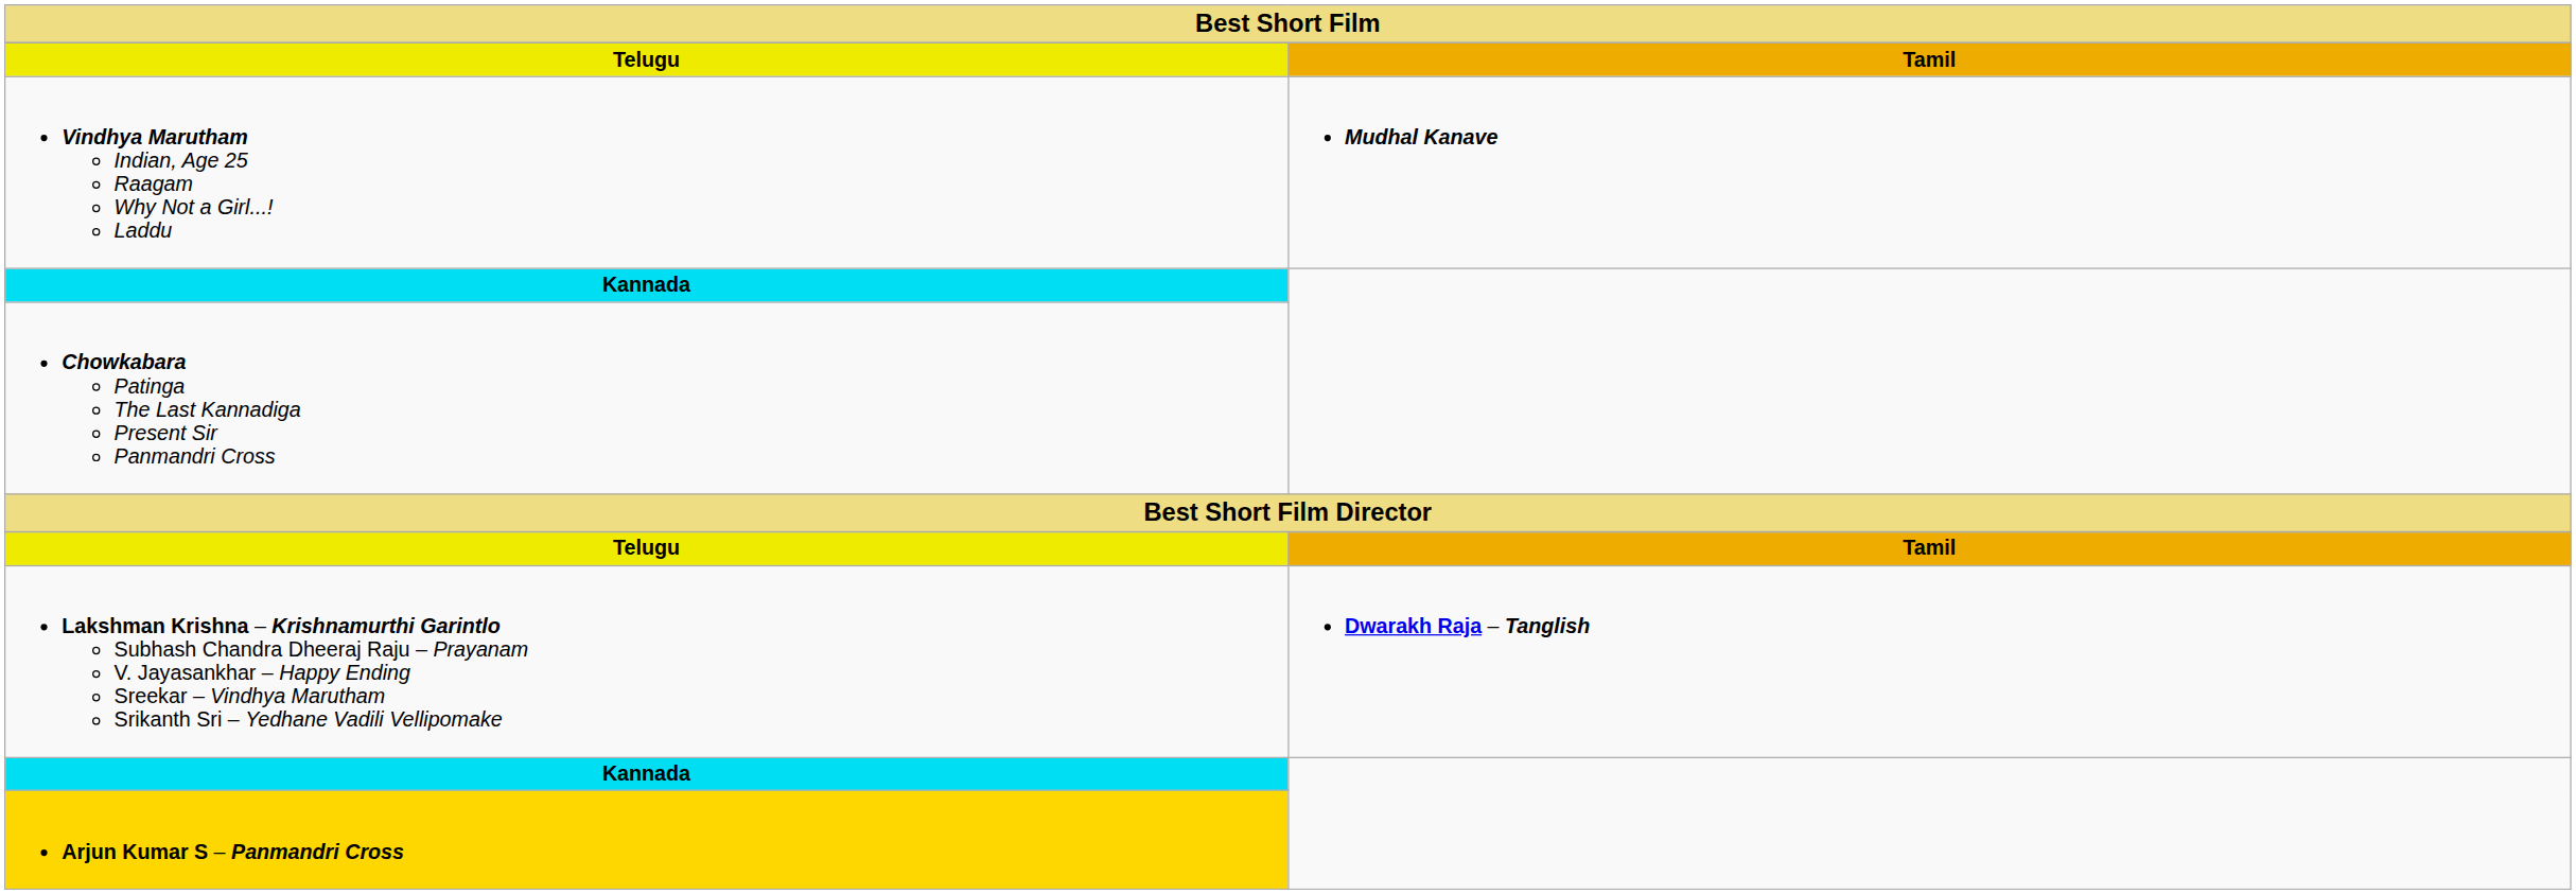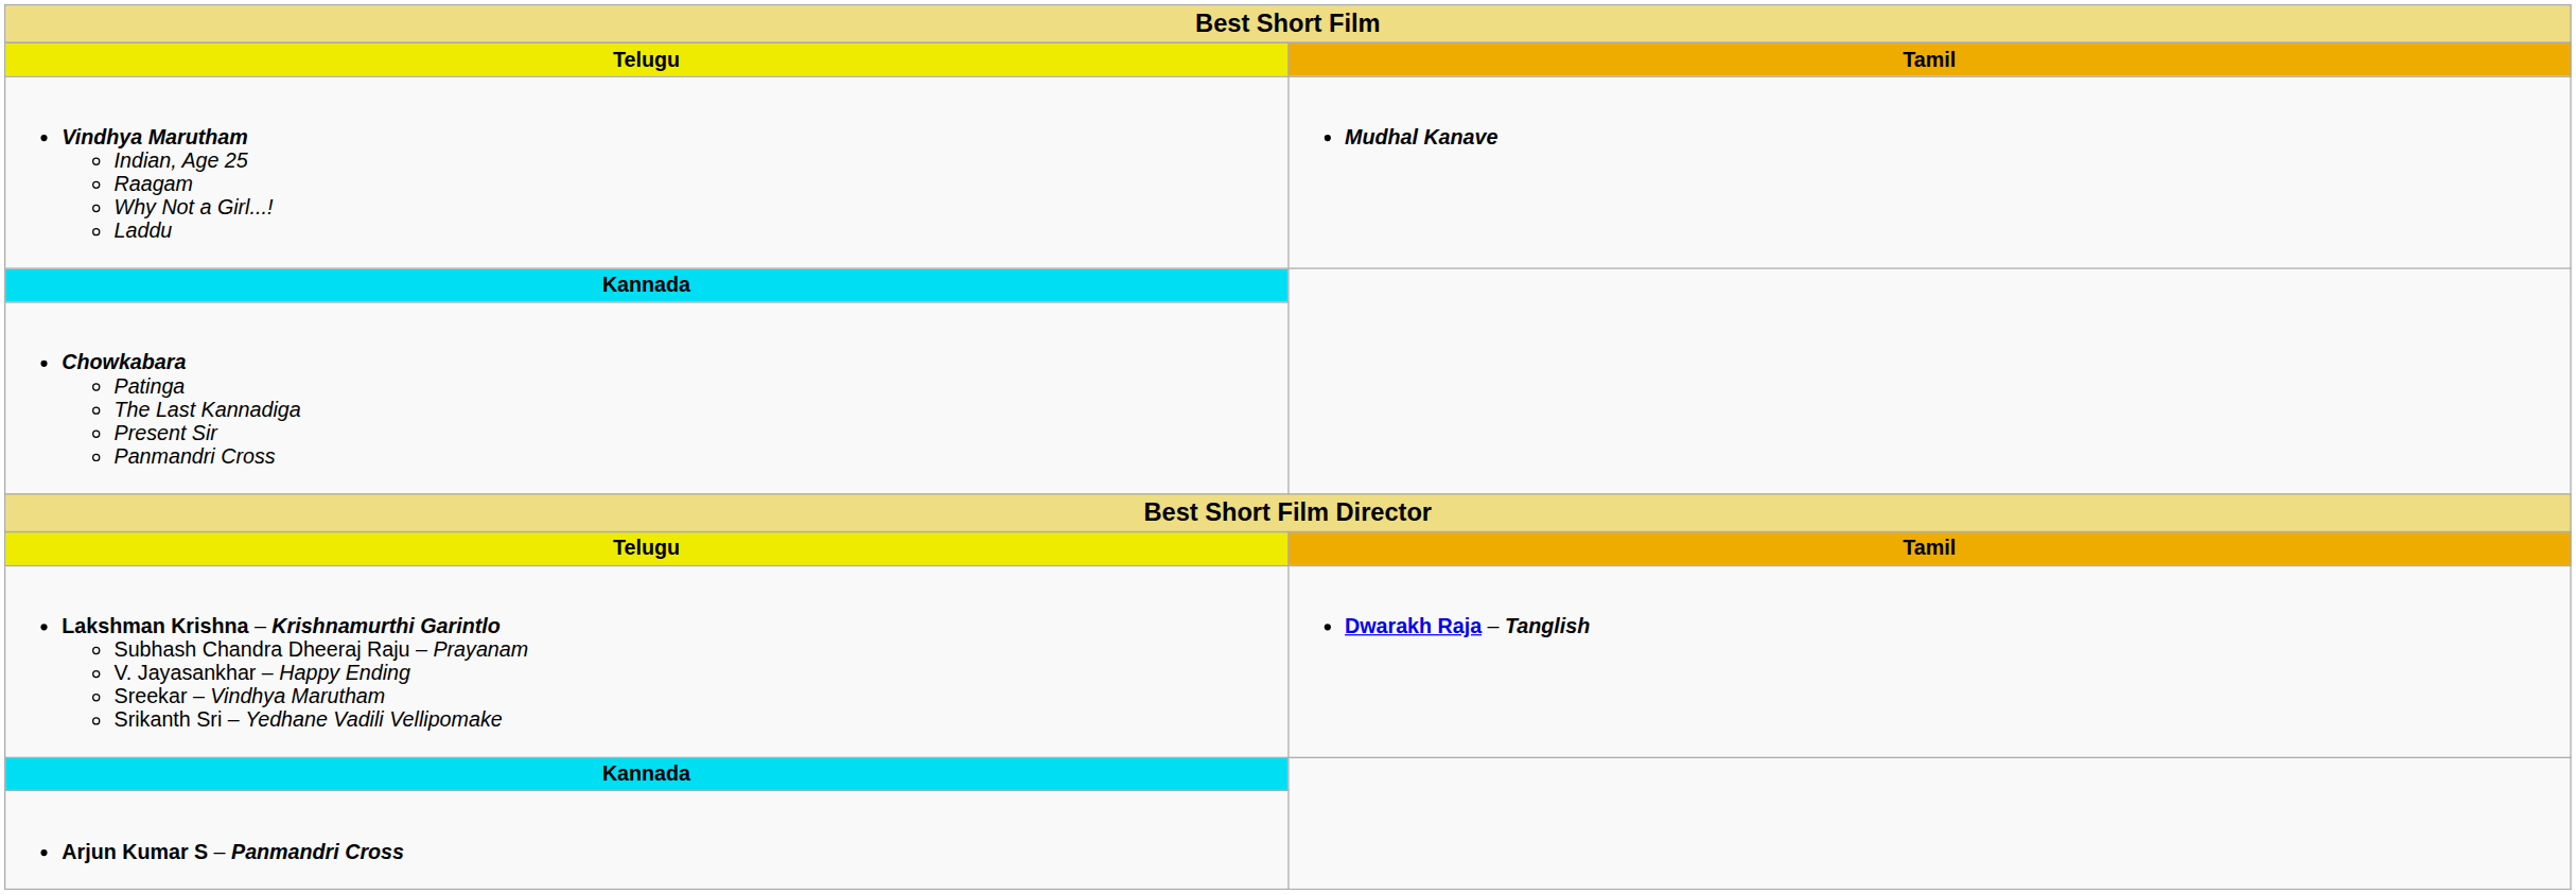Arjun Kumar S – Panmandri Cross | Telugu: gold background -> no background
